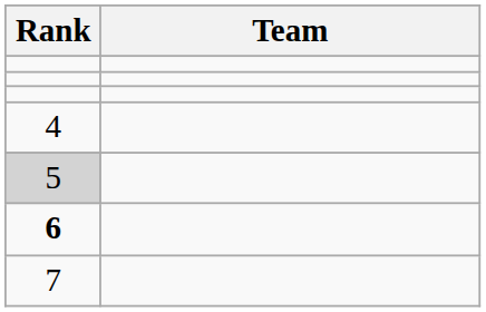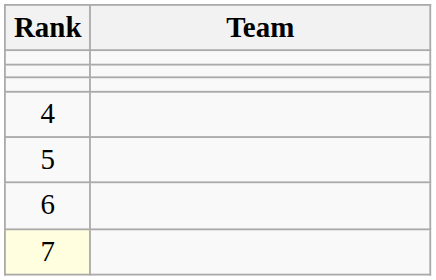row 6 | Rank: lightgrey background -> no background
row 7 | Rank: bold -> normal
row 8 | Rank: no background -> lightyellow background
